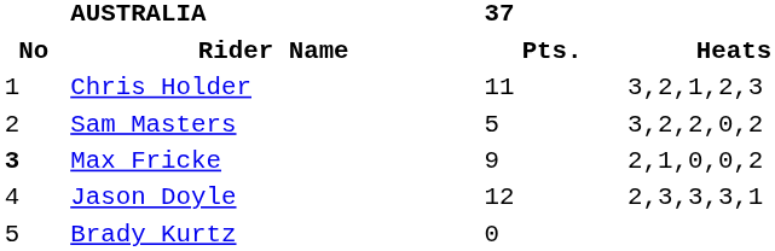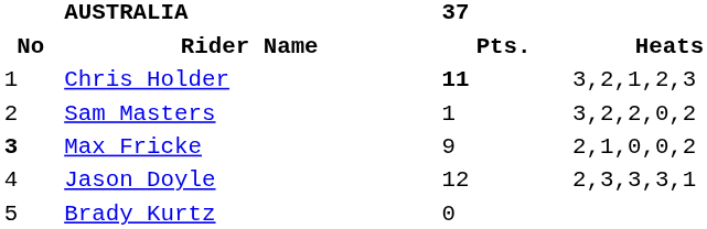Chris Holder | 37 / Pts.: normal -> bold
Sam Masters | 37 / Pts.: 5 -> 1
